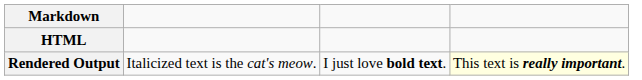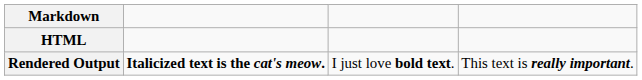Rendered Output | column 2: normal -> bold
Rendered Output | column 4: lightyellow background -> no background
